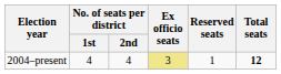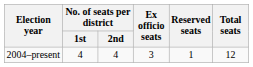2004–present | Ex officio seats: khaki background -> no background
2004–present | Total seats: bold -> normal
